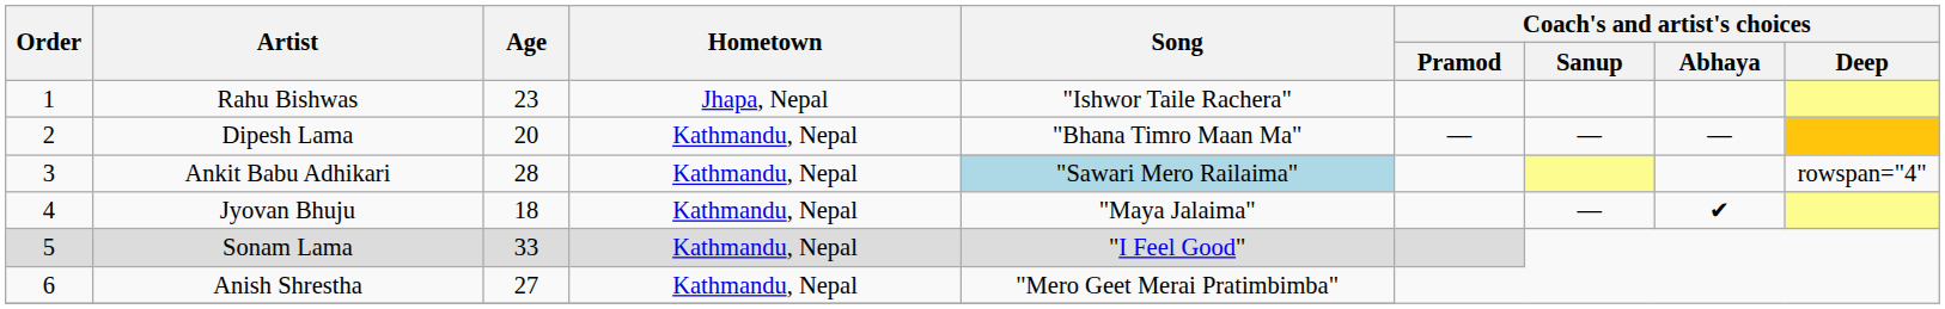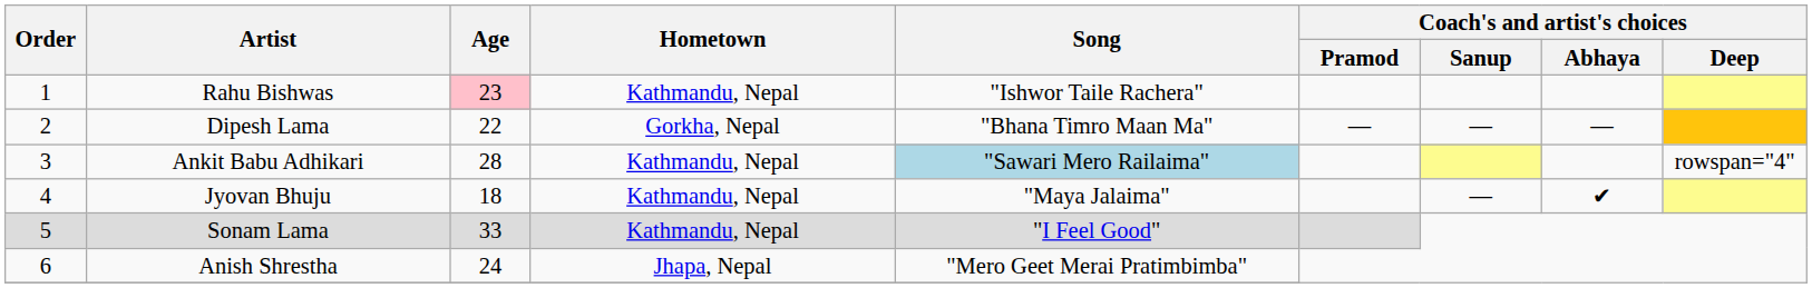Rahu Bishwas | Age: no background -> pink background
Rahu Bishwas | Hometown: Jhapa, Nepal -> Kathmandu, Nepal
Dipesh Lama | Age: 20 -> 22
Dipesh Lama | Hometown: Kathmandu, Nepal -> Gorkha, Nepal
Anish Shrestha | Age: 27 -> 24
Anish Shrestha | Hometown: Kathmandu, Nepal -> Jhapa, Nepal
